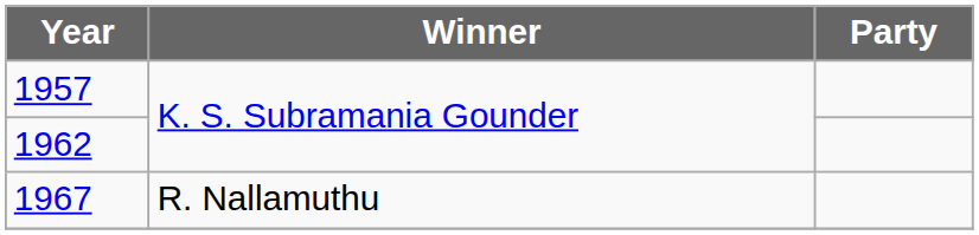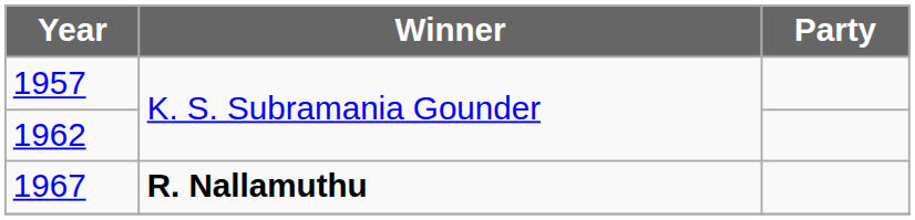1967 | Winner: normal -> bold
